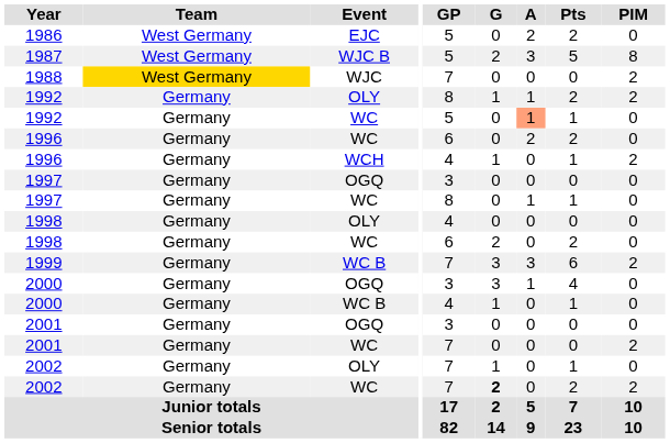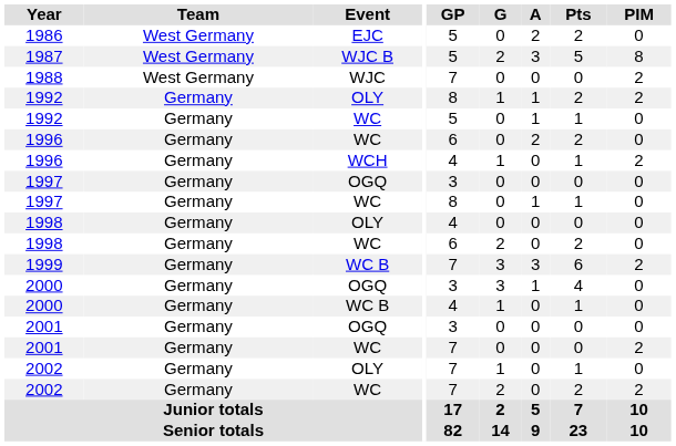1988 | Team: gold background -> no background
1992 / WC | A: lightsalmon background -> no background
2002 / WC | G: bold -> normal
